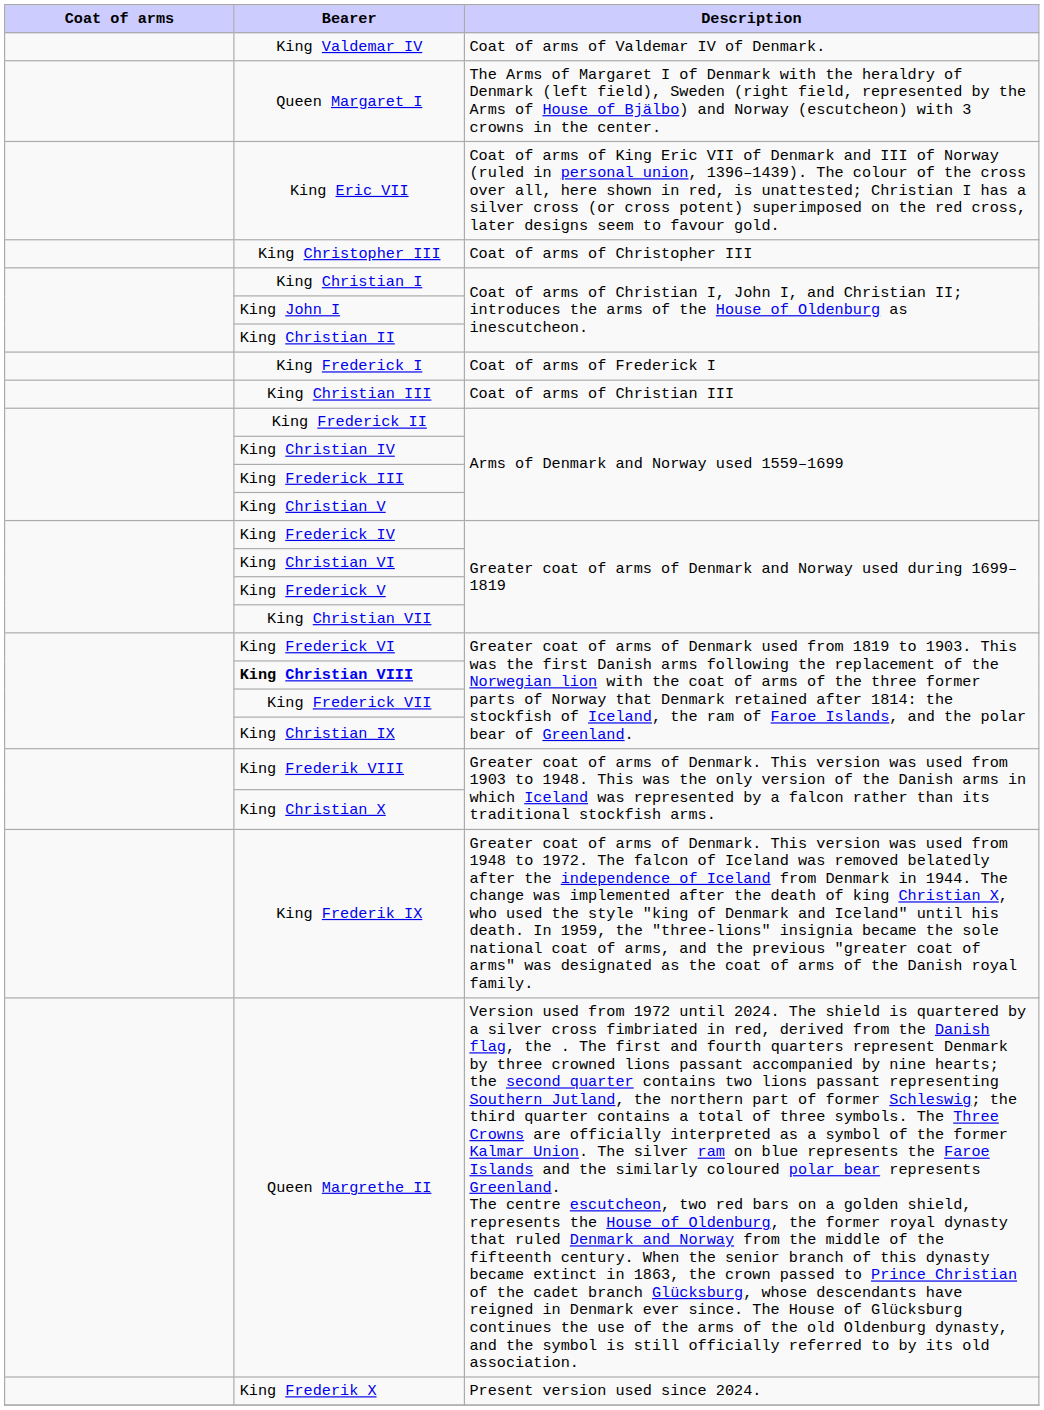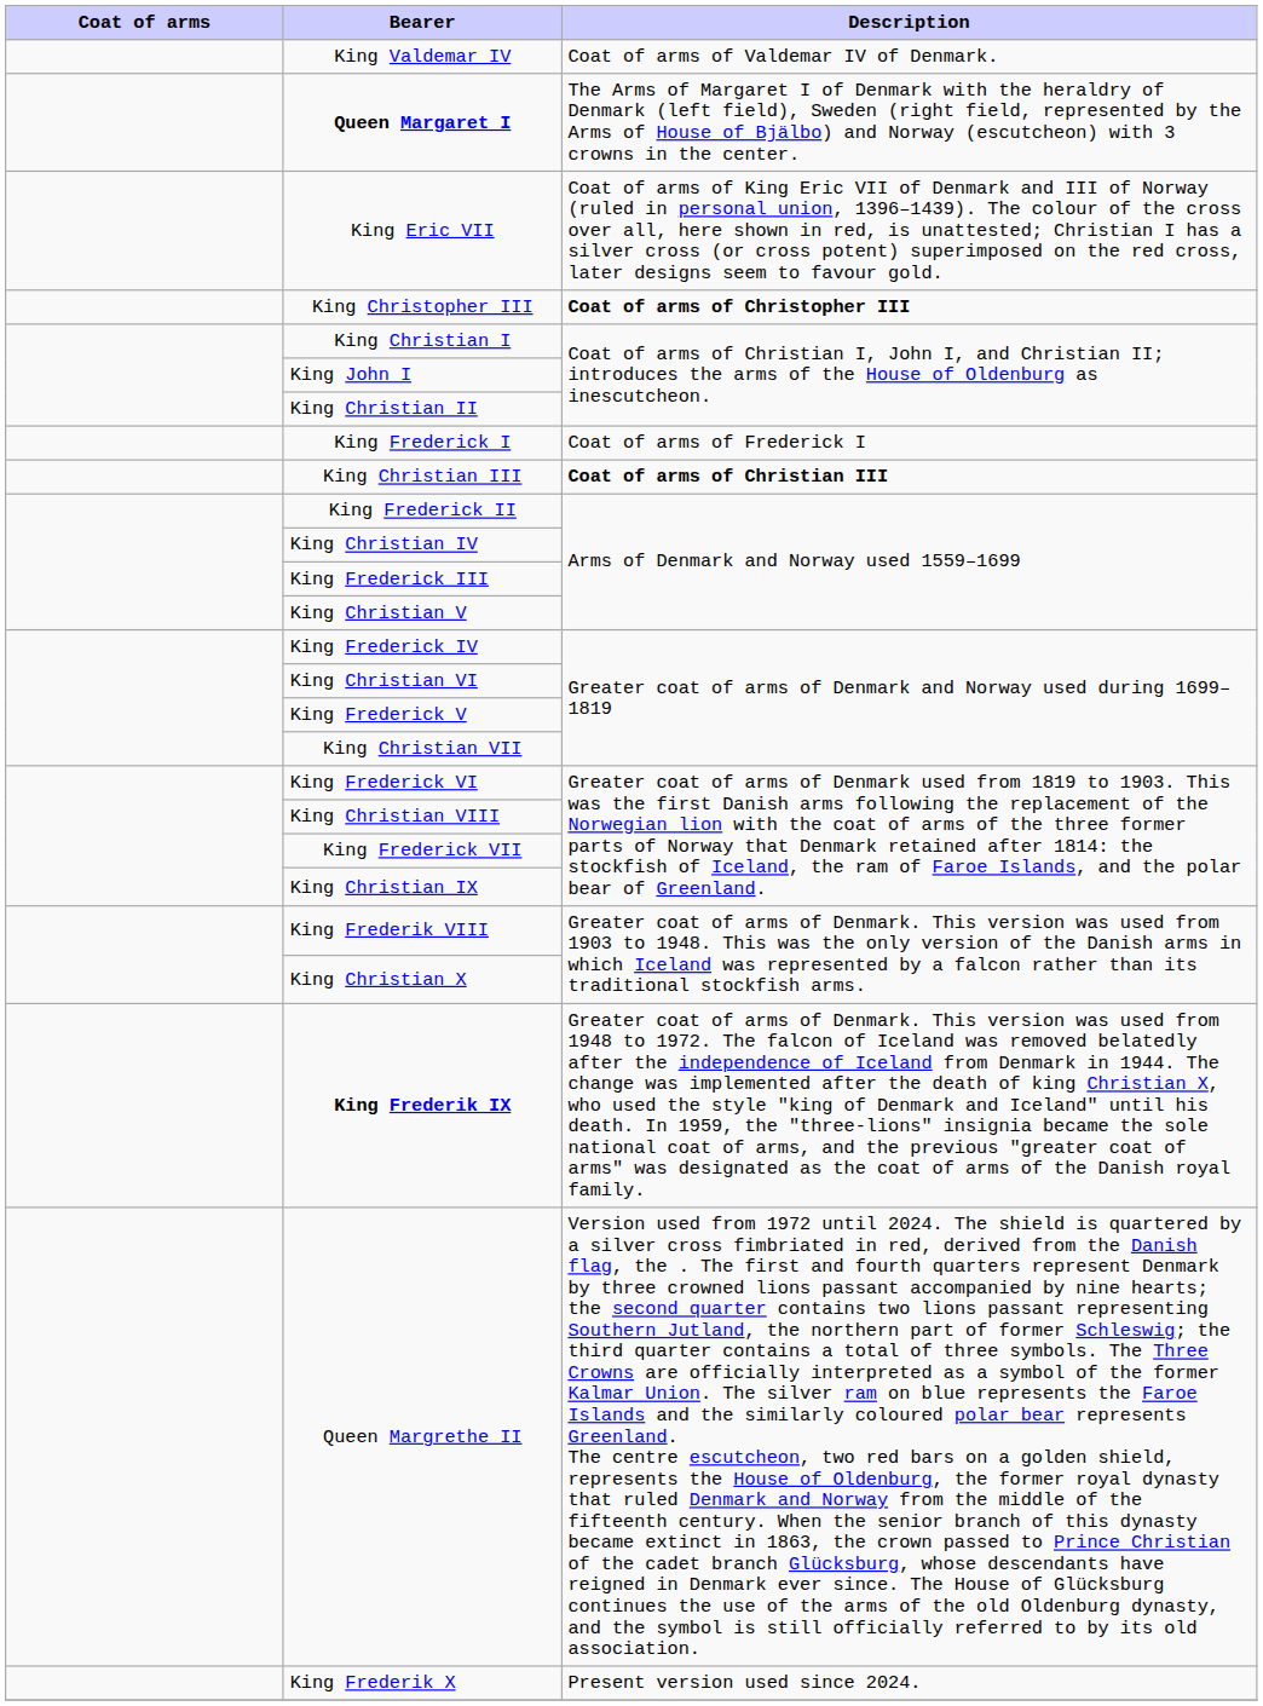Queen Margaret I | Bearer: normal -> bold
King Christopher III | Description: normal -> bold
King Christian III | Description: normal -> bold
King Christian VIII | Bearer: bold -> normal
King Frederik IX | Bearer: normal -> bold
